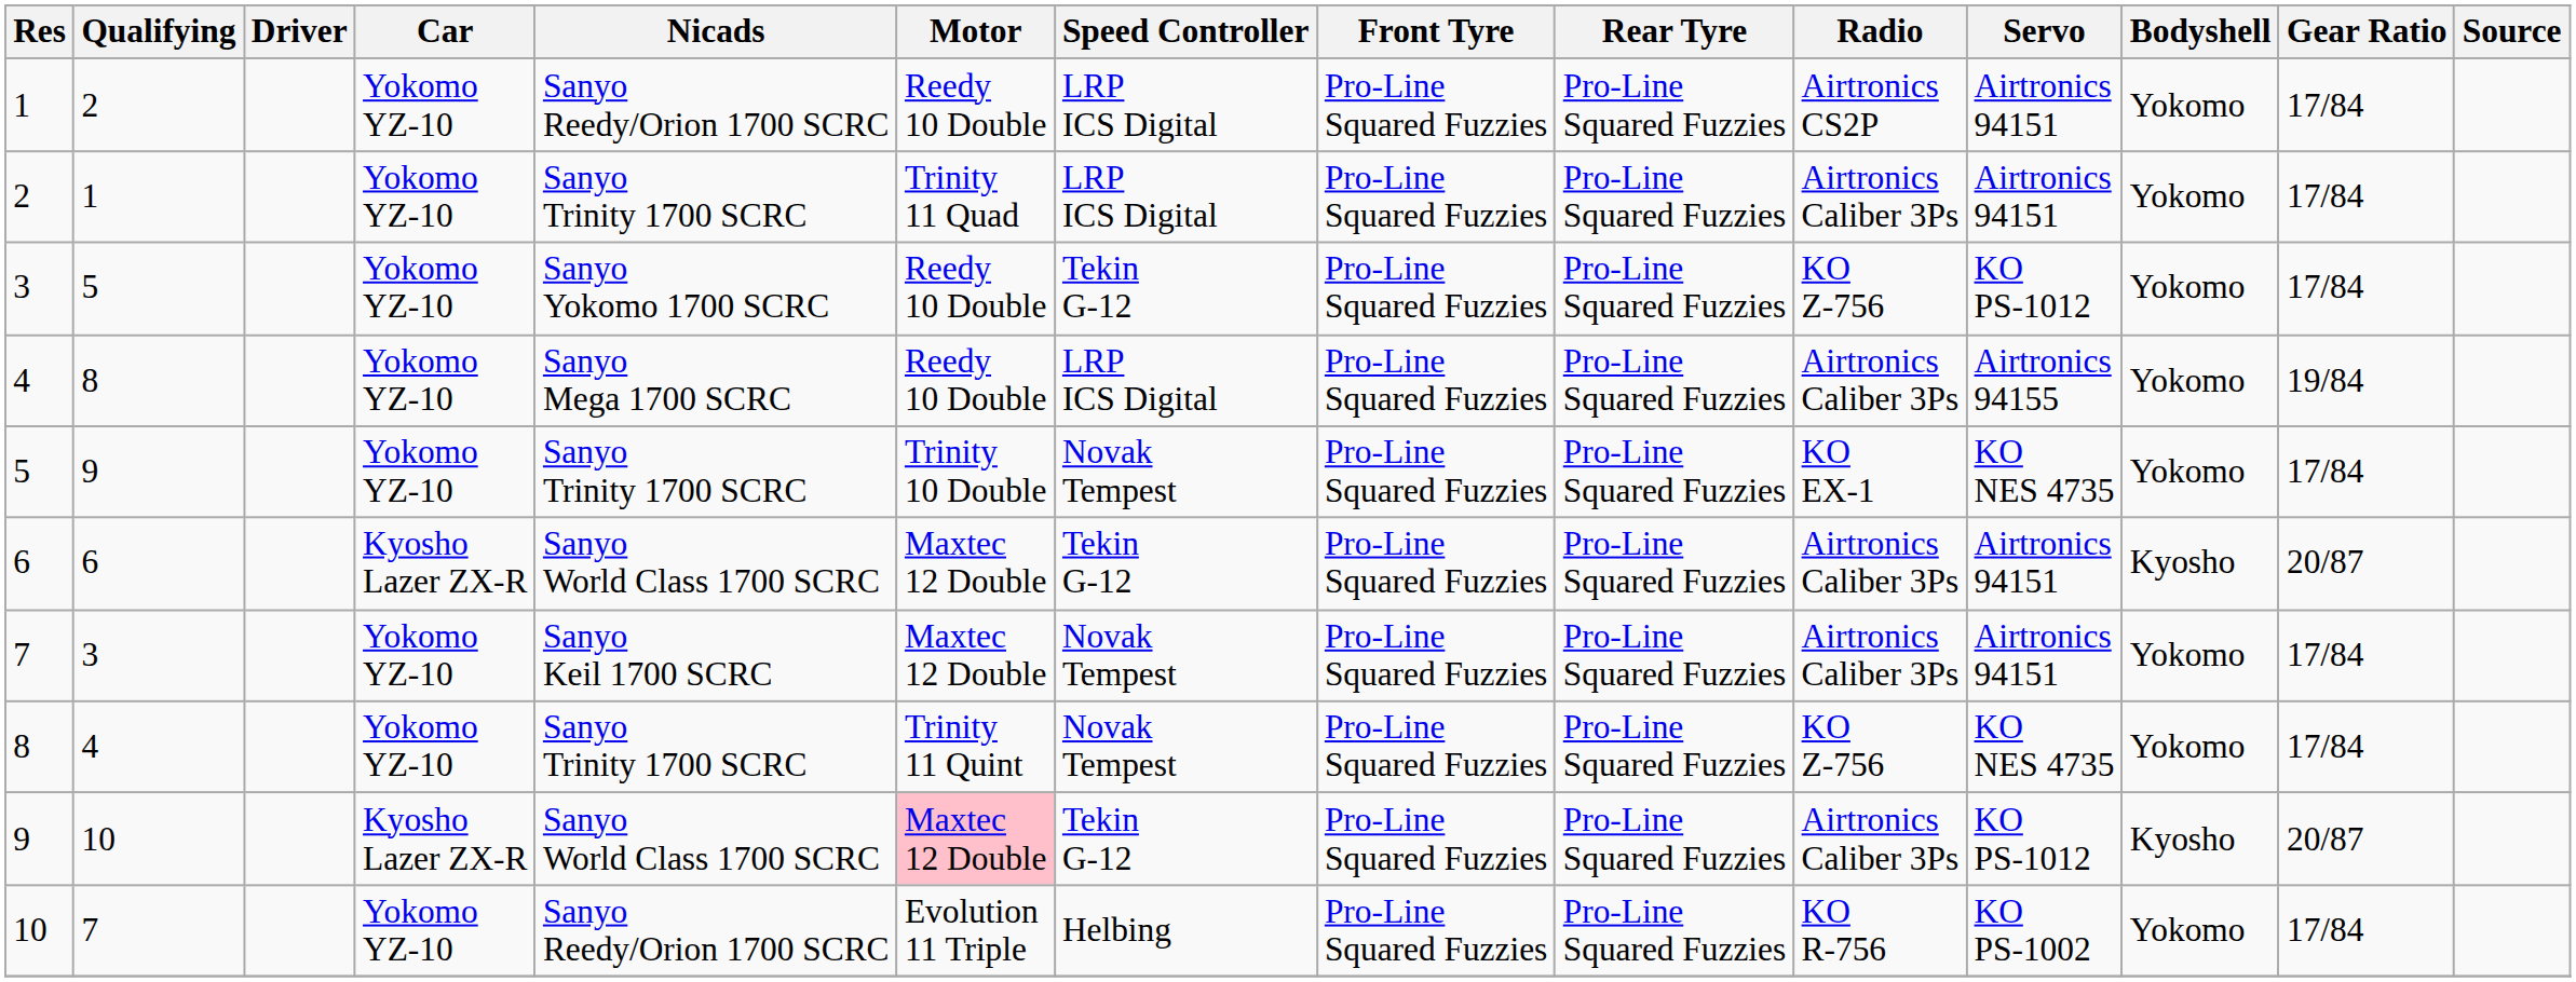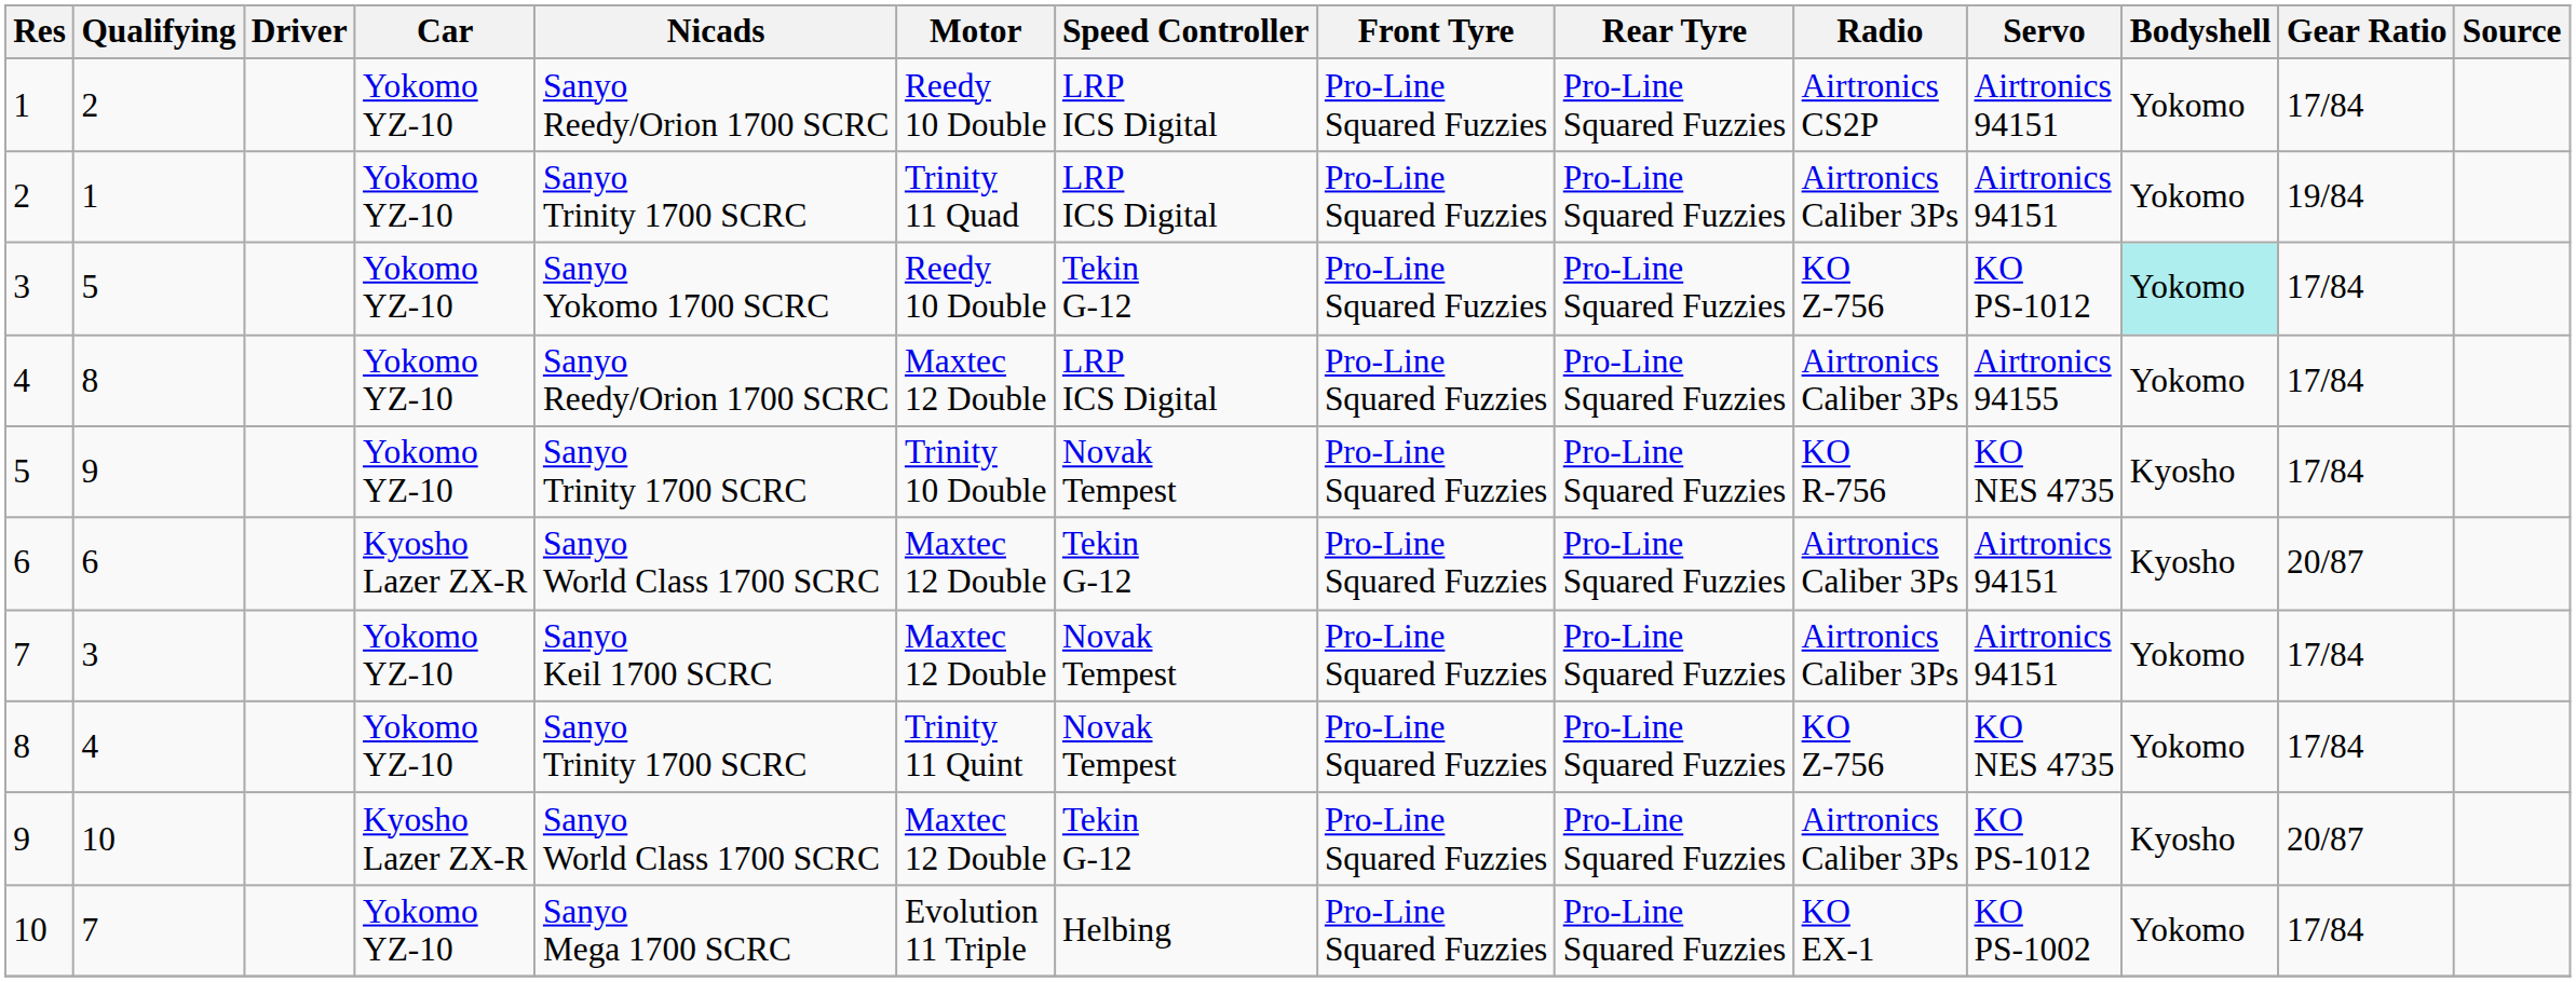row 3 | Gear Ratio: 17/84 -> 19/84
row 4 | Bodyshell: no background -> paleturquoise background
row 5 | Nicads: Sanyo Mega 1700 SCRC -> Sanyo Reedy/Orion 1700 SCRC
row 5 | Motor: Reedy 10 Double -> Maxtec 12 Double
row 5 | Gear Ratio: 19/84 -> 17/84
row 6 | Radio: KO EX-1 -> KO R-756
row 6 | Bodyshell: Yokomo -> Kyosho
row 10 | Motor: pink background -> no background
row 11 | Nicads: Sanyo Reedy/Orion 1700 SCRC -> Sanyo Mega 1700 SCRC
row 11 | Radio: KO R-756 -> KO EX-1
